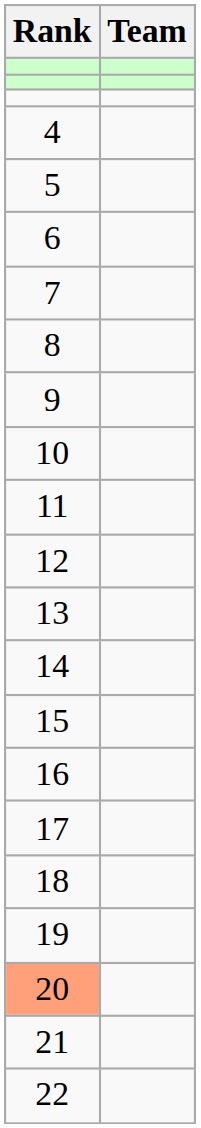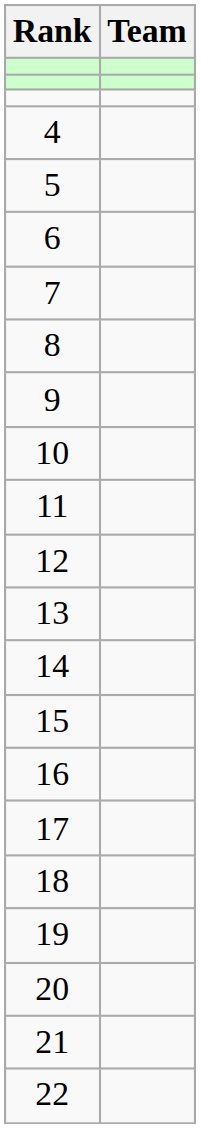row 21 | Rank: lightsalmon background -> no background
